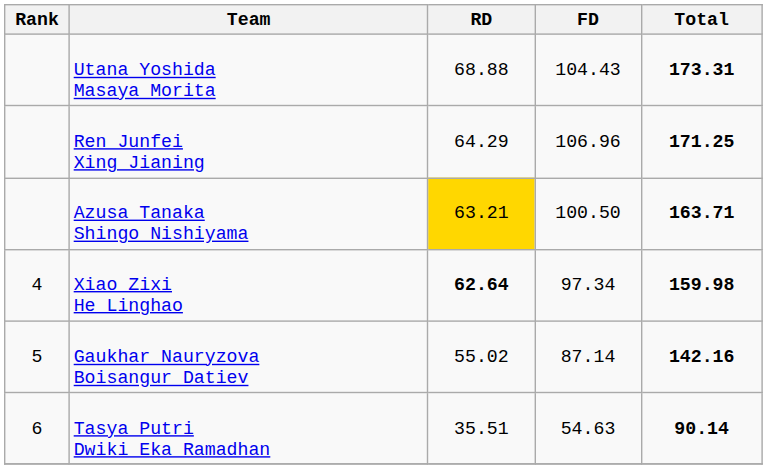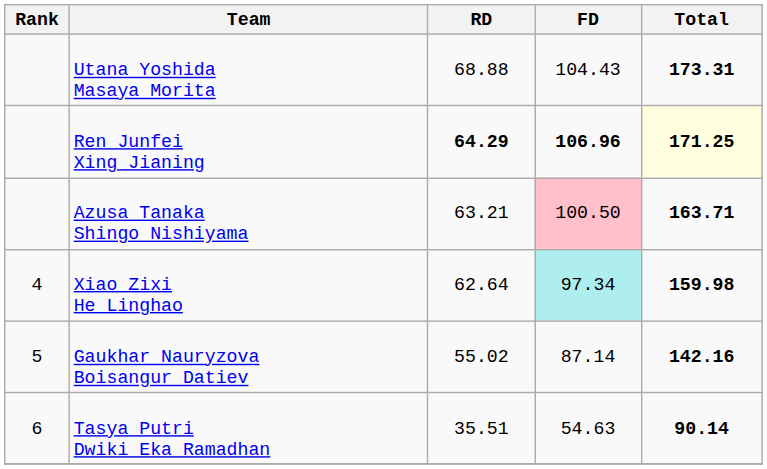Ren Junfei Xing Jianing | RD: normal -> bold
Ren Junfei Xing Jianing | FD: normal -> bold
Ren Junfei Xing Jianing | Total: no background -> lightyellow background
Azusa Tanaka Shingo Nishiyama | RD: gold background -> no background
Azusa Tanaka Shingo Nishiyama | FD: no background -> pink background
Xiao Zixi He Linghao | RD: bold -> normal
Xiao Zixi He Linghao | FD: no background -> paleturquoise background
